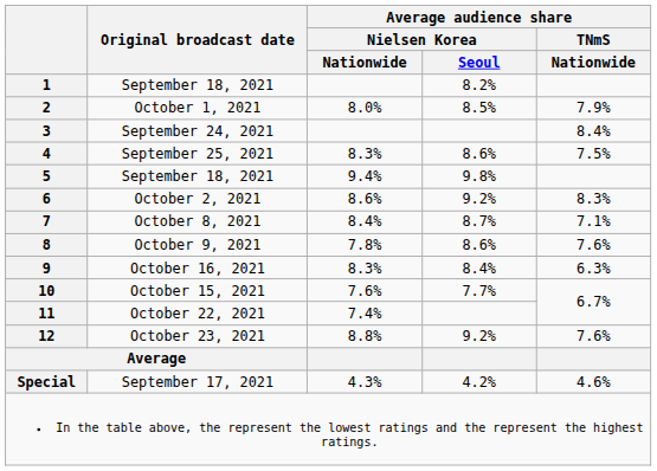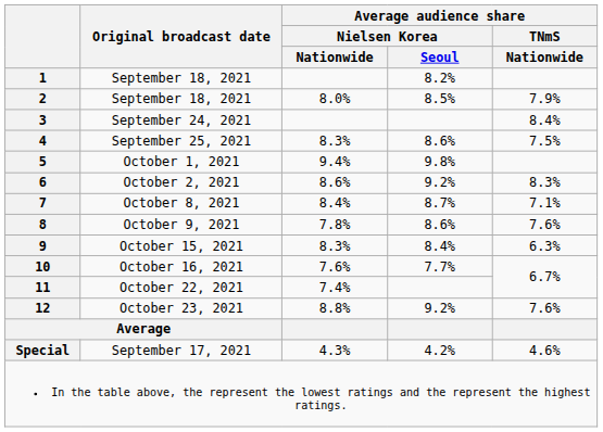2 | Original broadcast date: October 1, 2021 -> September 18, 2021
5 | Original broadcast date: September 18, 2021 -> October 1, 2021
9 | Original broadcast date: October 16, 2021 -> October 15, 2021
10 | Original broadcast date: October 15, 2021 -> October 16, 2021
